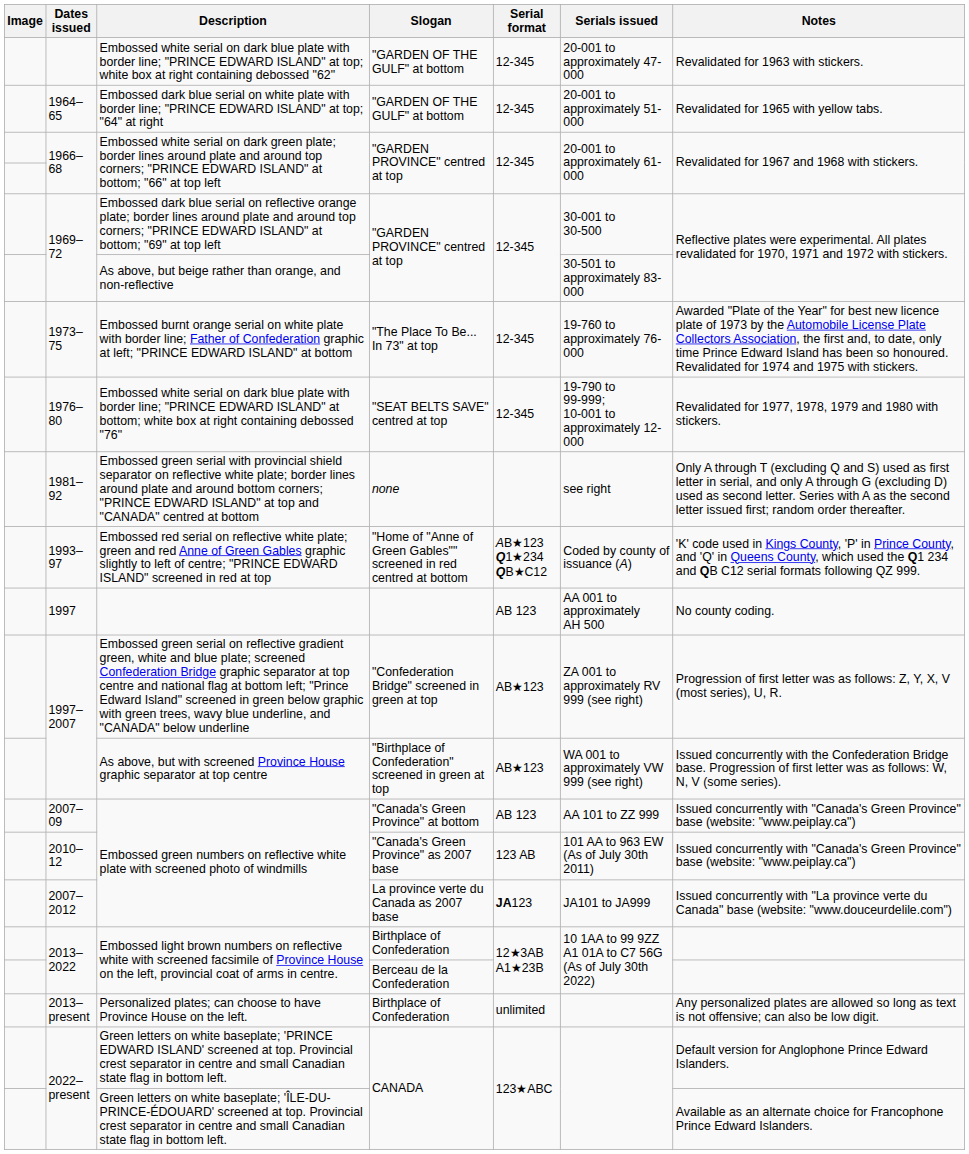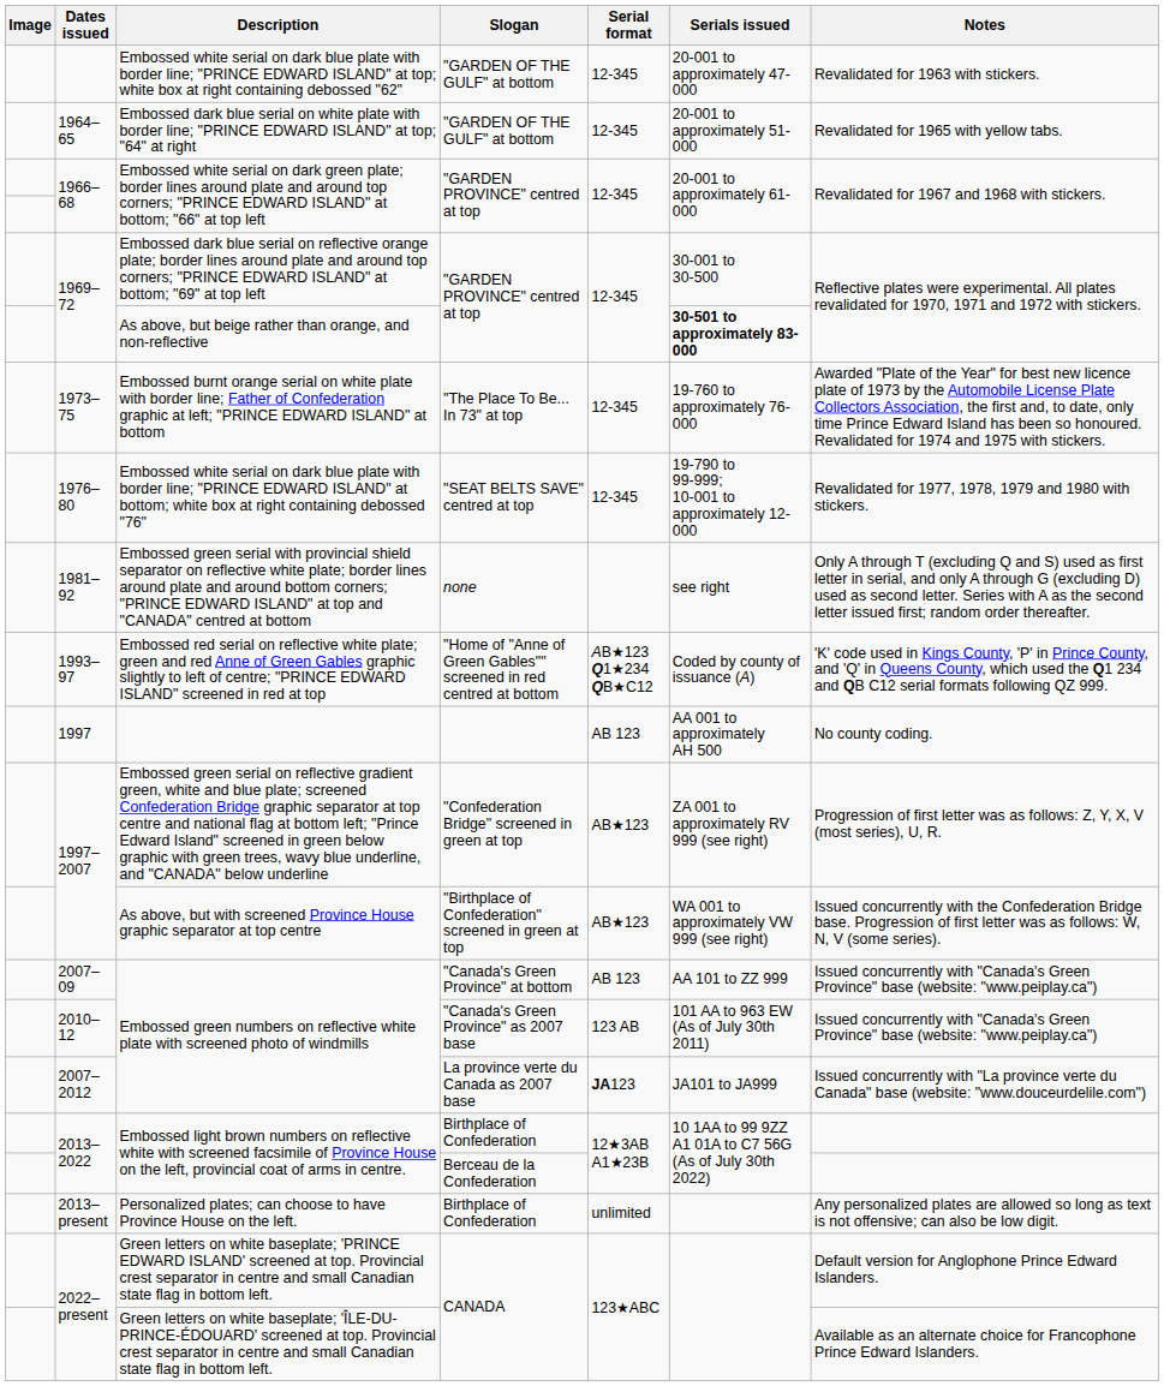As above, but beige rather than orange, and non-reflective | Serials issued: normal -> bold
